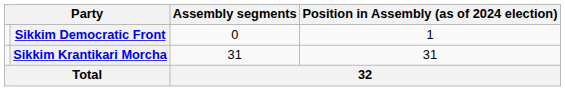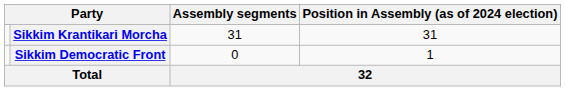rows swapped: Sikkim Krantikari Morcha <-> Sikkim Democratic Front
